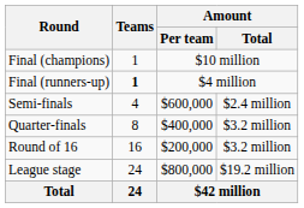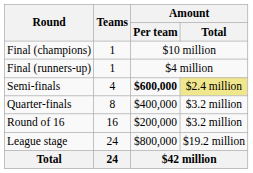Final (runners-up) | Teams: bold -> normal
Semi-finals | Amount / Per team: normal -> bold
Semi-finals | Amount / Total: no background -> khaki background
